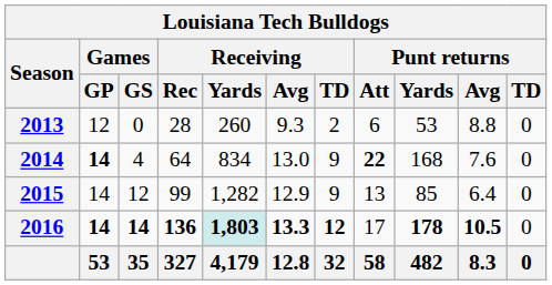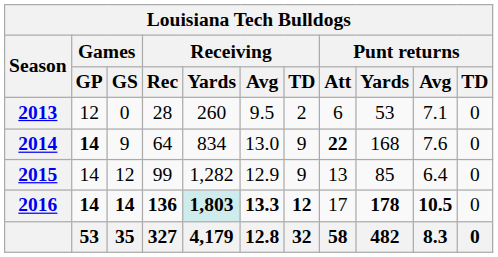2013 | Receiving / Avg: 9.3 -> 9.5
2013 | Punt returns / Avg: 8.8 -> 7.1
2014 | Games / GS: 4 -> 9
